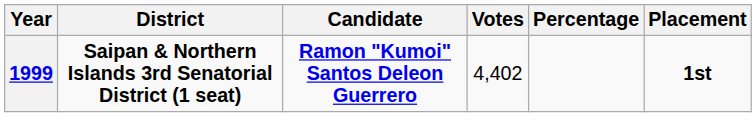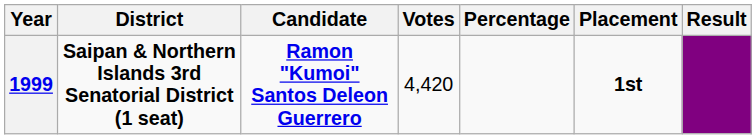+ column: Result
1999 | Votes: 4,402 -> 4,420
